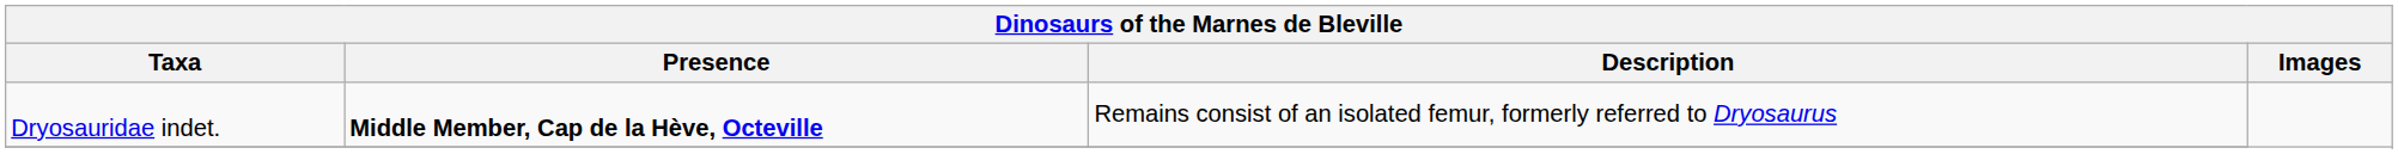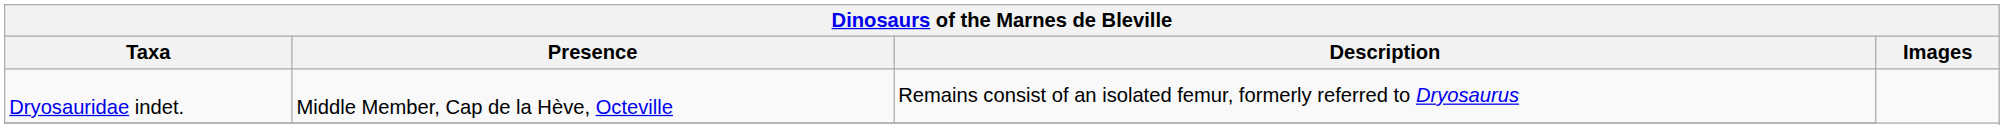Dryosauridae indet. | Presence: bold -> normal
